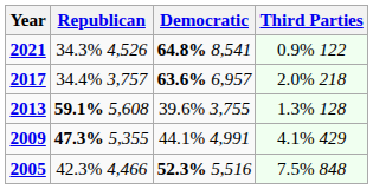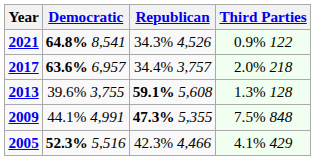columns swapped: Republican <-> Democratic
2009 | Third Parties: 4.1% 429 -> 7.5% 848
2005 | Third Parties: 7.5% 848 -> 4.1% 429
